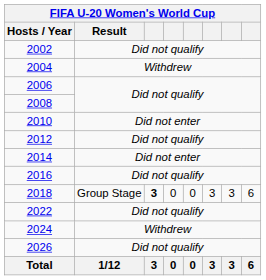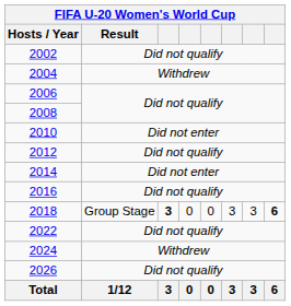2018 | column 8: normal -> bold
